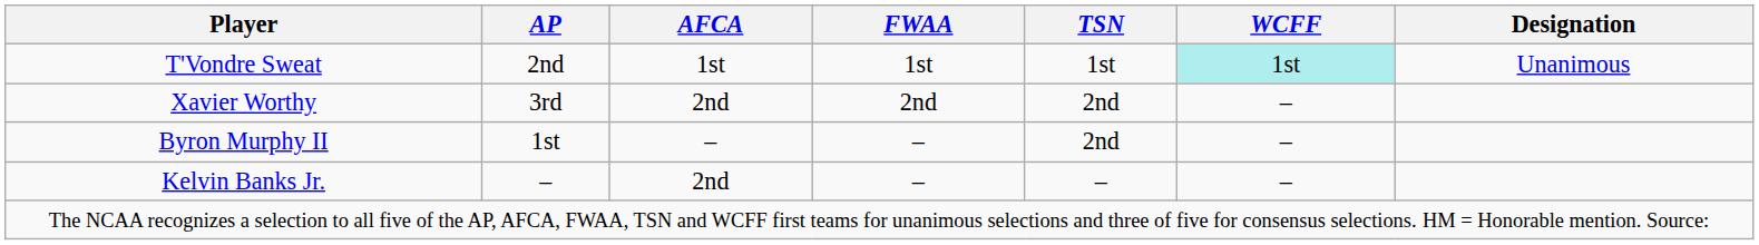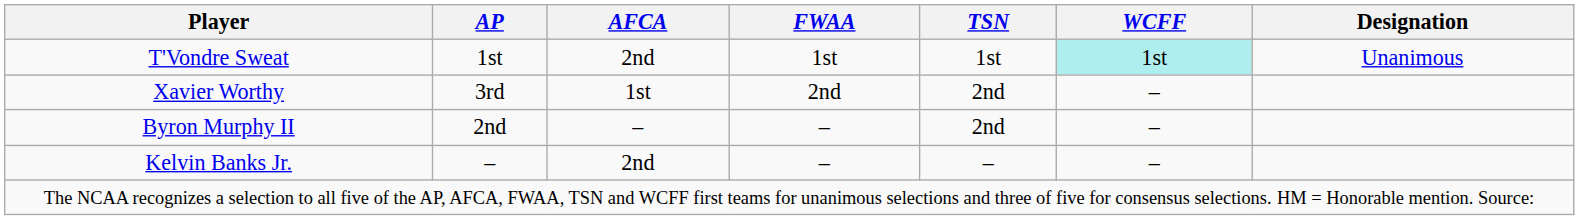T'Vondre Sweat | AP: 2nd -> 1st
T'Vondre Sweat | AFCA: 1st -> 2nd
Xavier Worthy | AFCA: 2nd -> 1st
Byron Murphy II | AP: 1st -> 2nd
